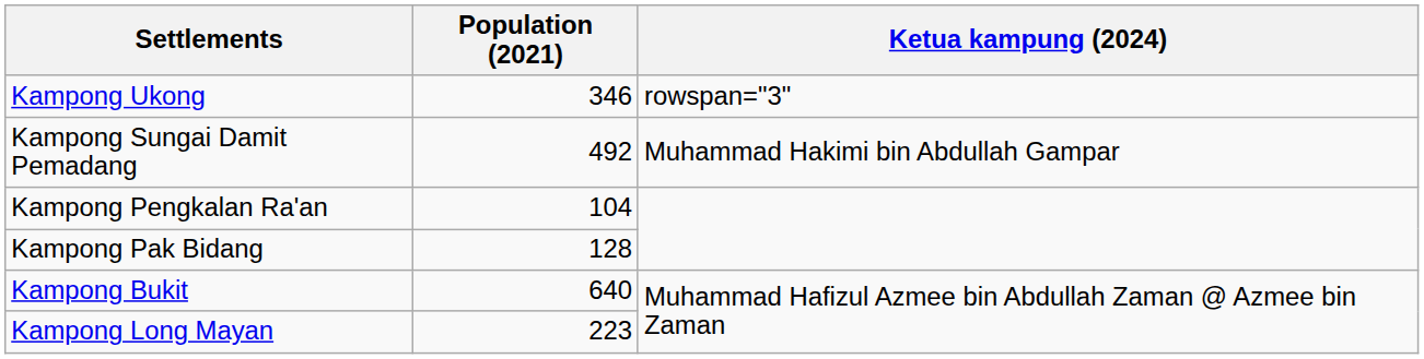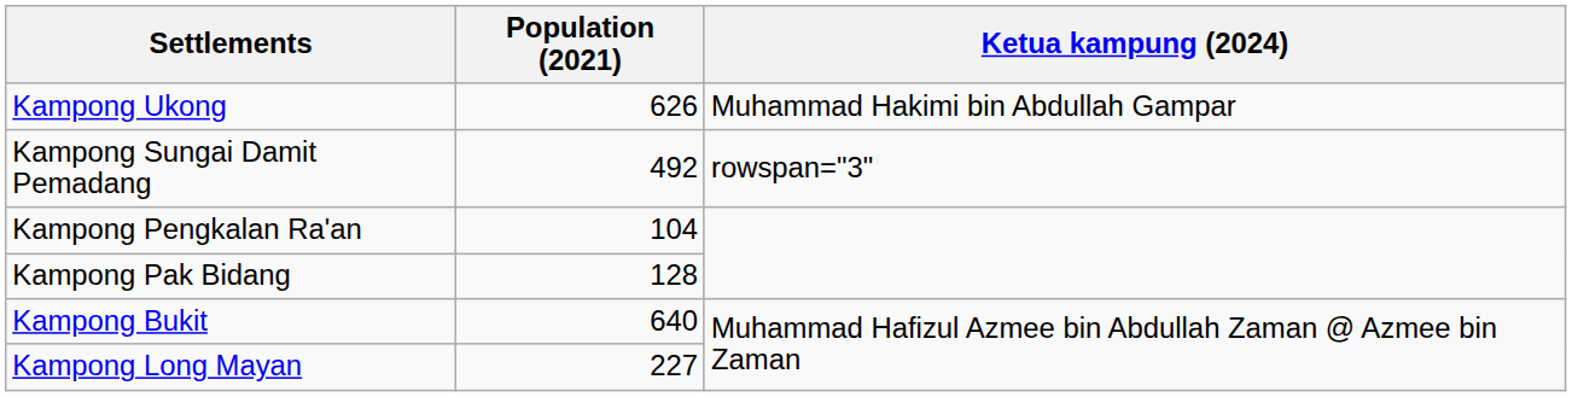Kampong Ukong | Population (2021): 346 -> 626
Kampong Ukong | Ketua kampung (2024): rowspan="3" -> Muhammad Hakimi bin Abdullah Gampar
Kampong Sungai Damit Pemadang | Ketua kampung (2024): Muhammad Hakimi bin Abdullah Gampar -> rowspan="3"
Kampong Long Mayan | Population (2021): 223 -> 227
